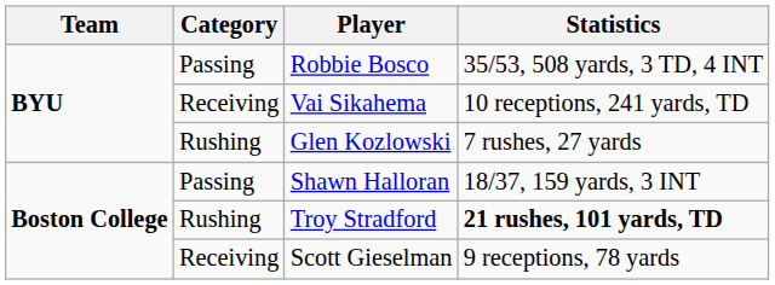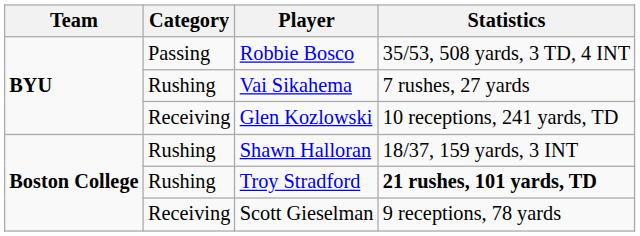Vai Sikahema | Category: Receiving -> Rushing
Vai Sikahema | Statistics: 10 receptions, 241 yards, TD -> 7 rushes, 27 yards
Glen Kozlowski | Category: Rushing -> Receiving
Glen Kozlowski | Statistics: 7 rushes, 27 yards -> 10 receptions, 241 yards, TD
Shawn Halloran | Category: Passing -> Rushing
